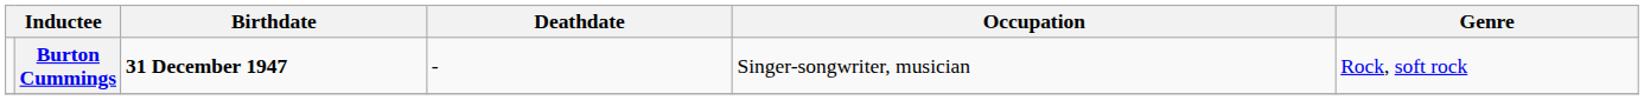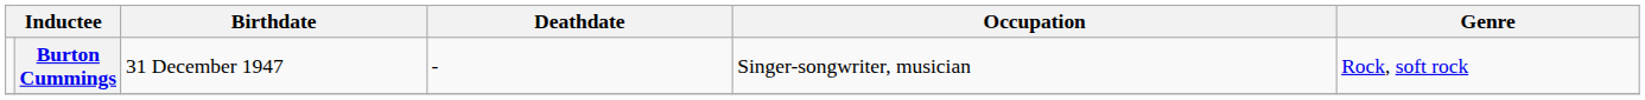Burton Cummings | Birthdate: bold -> normal
